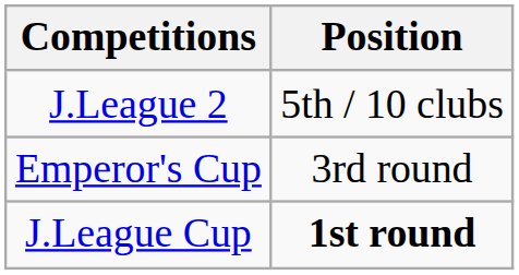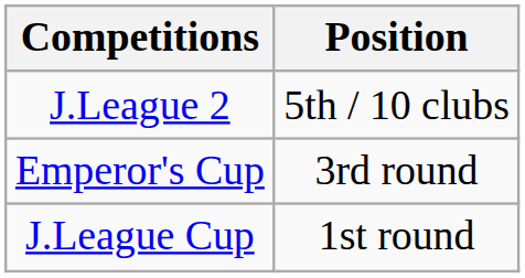J.League Cup | Position: bold -> normal
